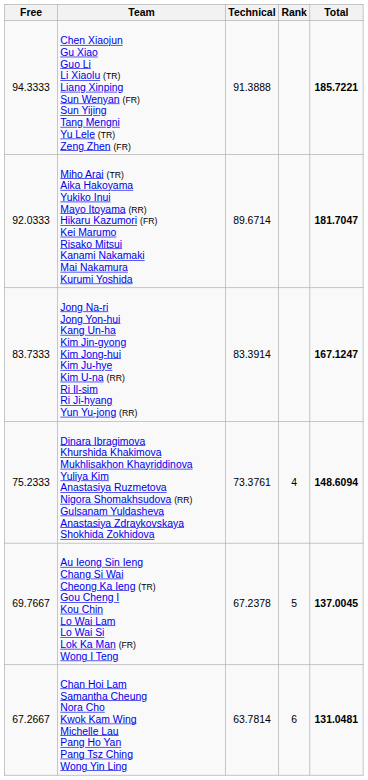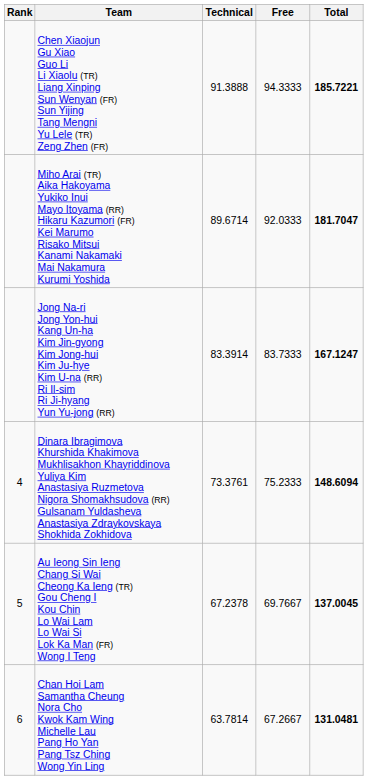columns swapped: Rank <-> Free
